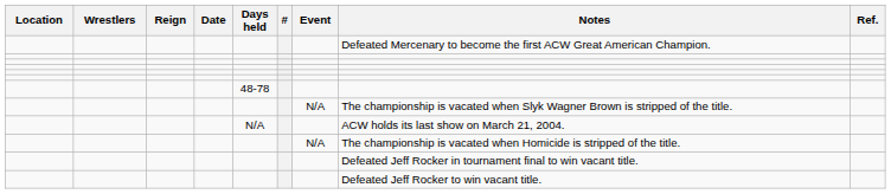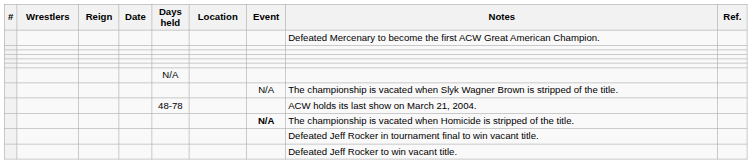columns swapped: # <-> Location
row 8 | Days held: 48-78 -> N/A
row 10 | Days held: N/A -> 48-78
row 11 | Event: normal -> bold
